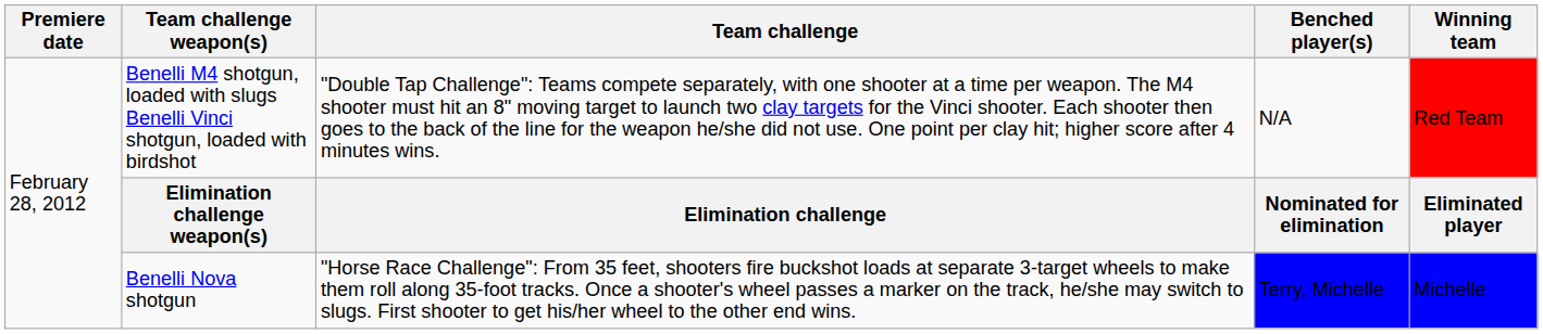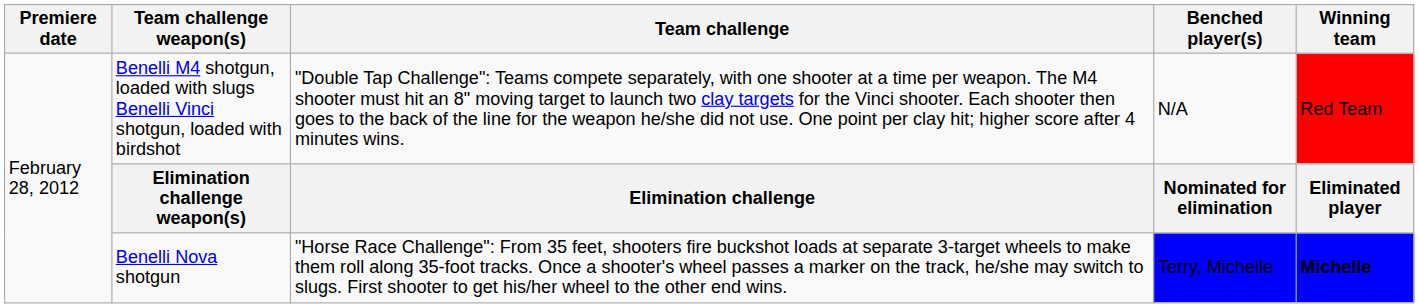Benelli Nova shotgun | Winning team: normal -> bold
